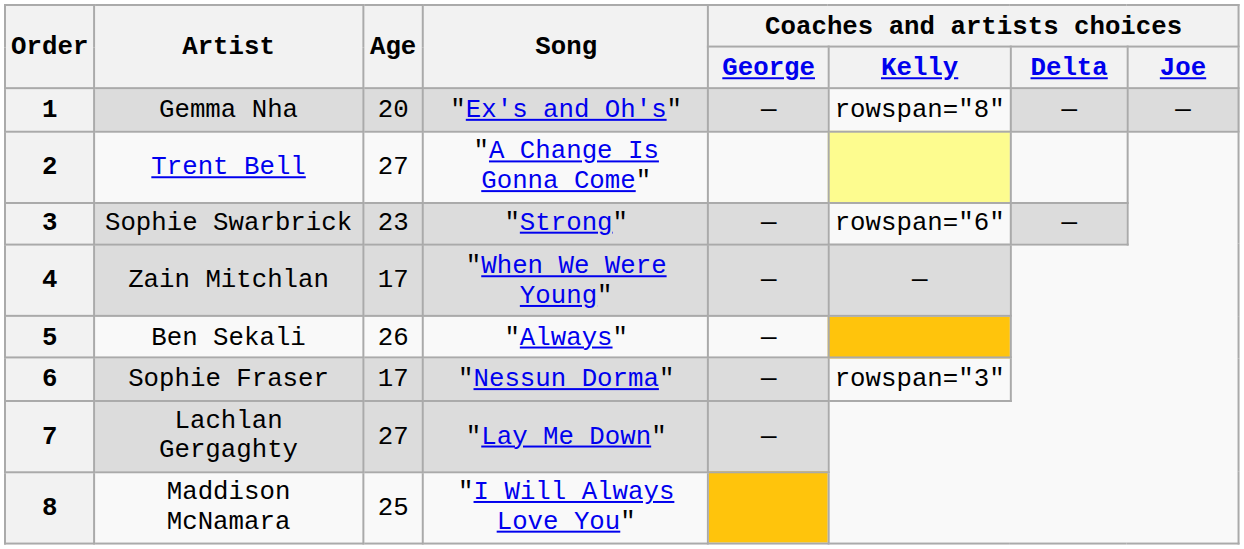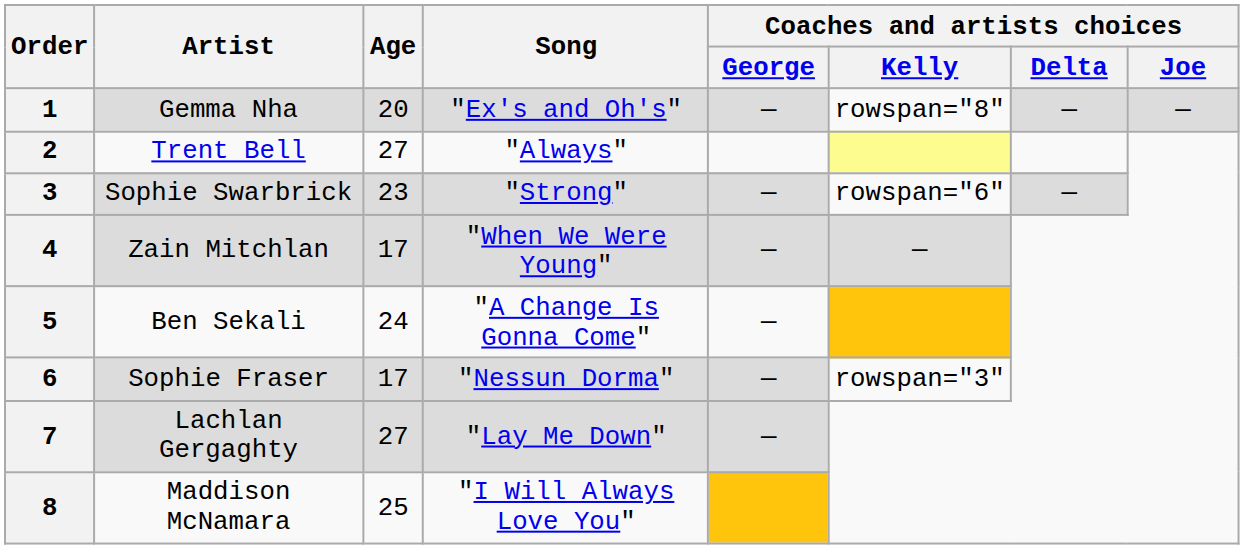2 | Song: "A Change Is Gonna Come" -> "Always"
5 | Age: 26 -> 24
5 | Song: "Always" -> "A Change Is Gonna Come"
